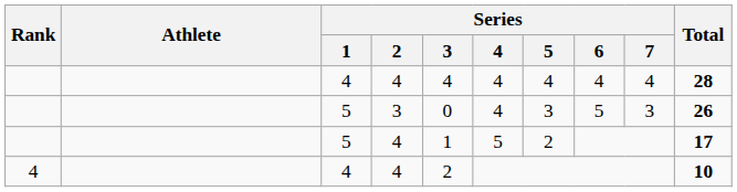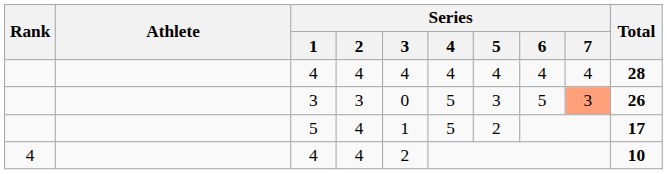row 4 | Series / 1: 5 -> 3
row 4 | Series / 4: 4 -> 5
row 4 | Series / 7: no background -> lightsalmon background
